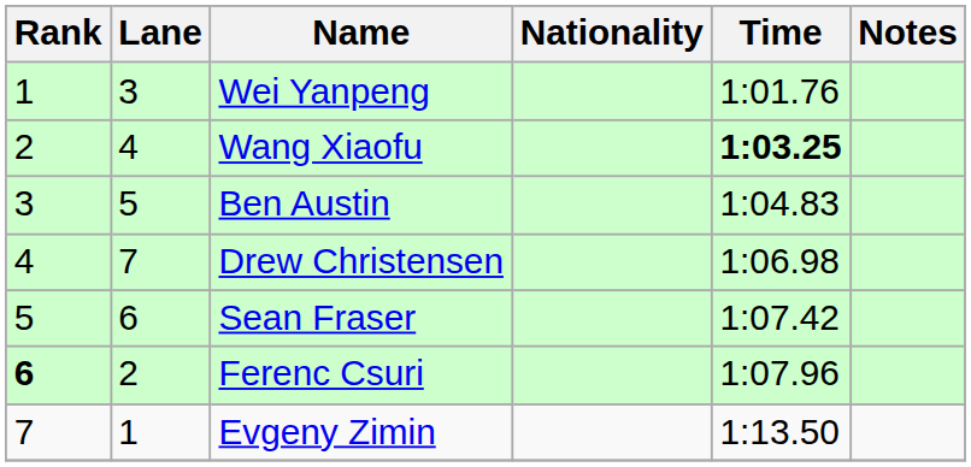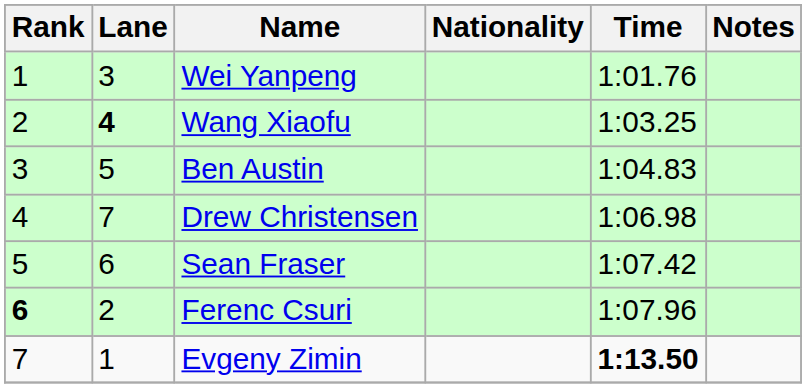Wang Xiaofu | Lane: normal -> bold
Wang Xiaofu | Time: bold -> normal
Evgeny Zimin | Time: normal -> bold
